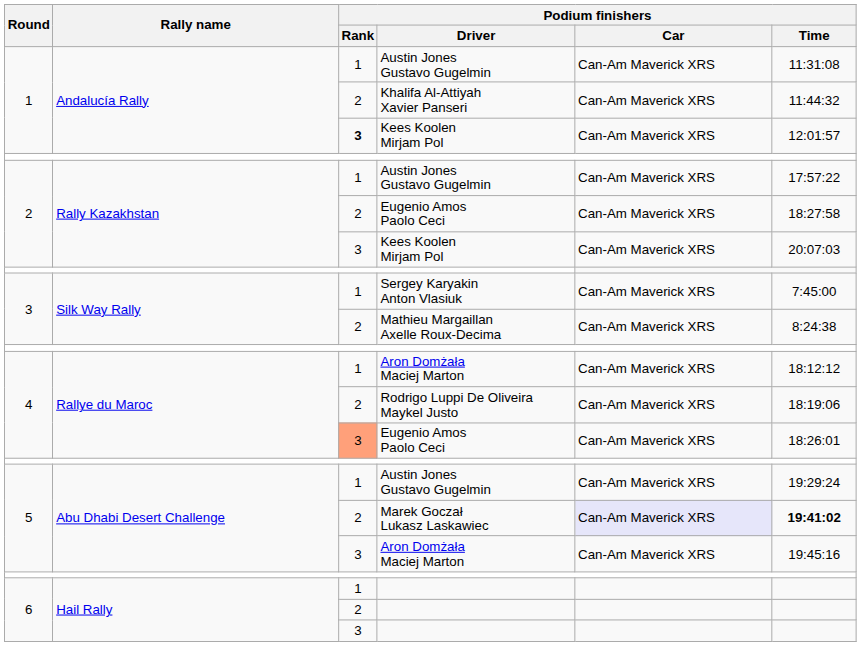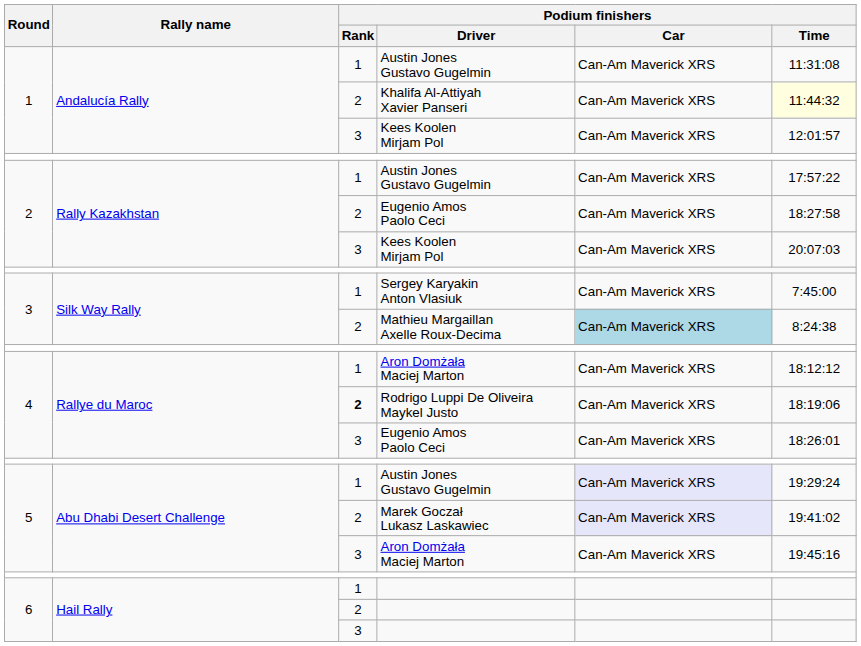Khalifa Al-Attiyah Xavier Panseri | Podium finishers / Time: no background -> lightyellow background
1 / Kees Koolen Mirjam Pol | Podium finishers / Rank: bold -> normal
Mathieu Margaillan Axelle Roux-Decima | Podium finishers / Car: no background -> lightblue background
Rodrigo Luppi De Oliveira Maykel Justo | Podium finishers / Rank: normal -> bold
4 / Eugenio Amos Paolo Ceci | Podium finishers / Rank: lightsalmon background -> no background
5 / Austin Jones Gustavo Gugelmin | Podium finishers / Car: no background -> lavender background
Marek Goczał Lukasz Laskawiec | Podium finishers / Time: bold -> normal
